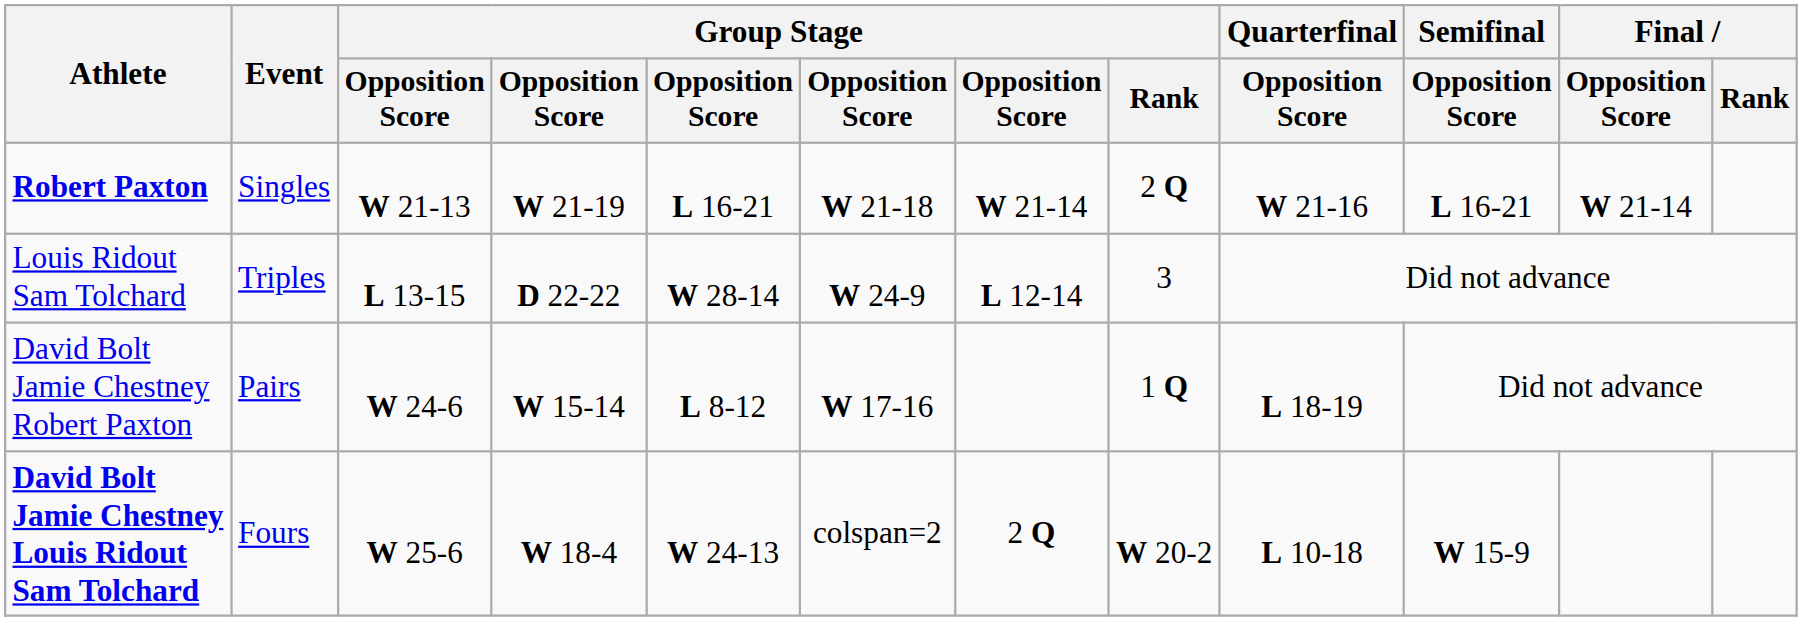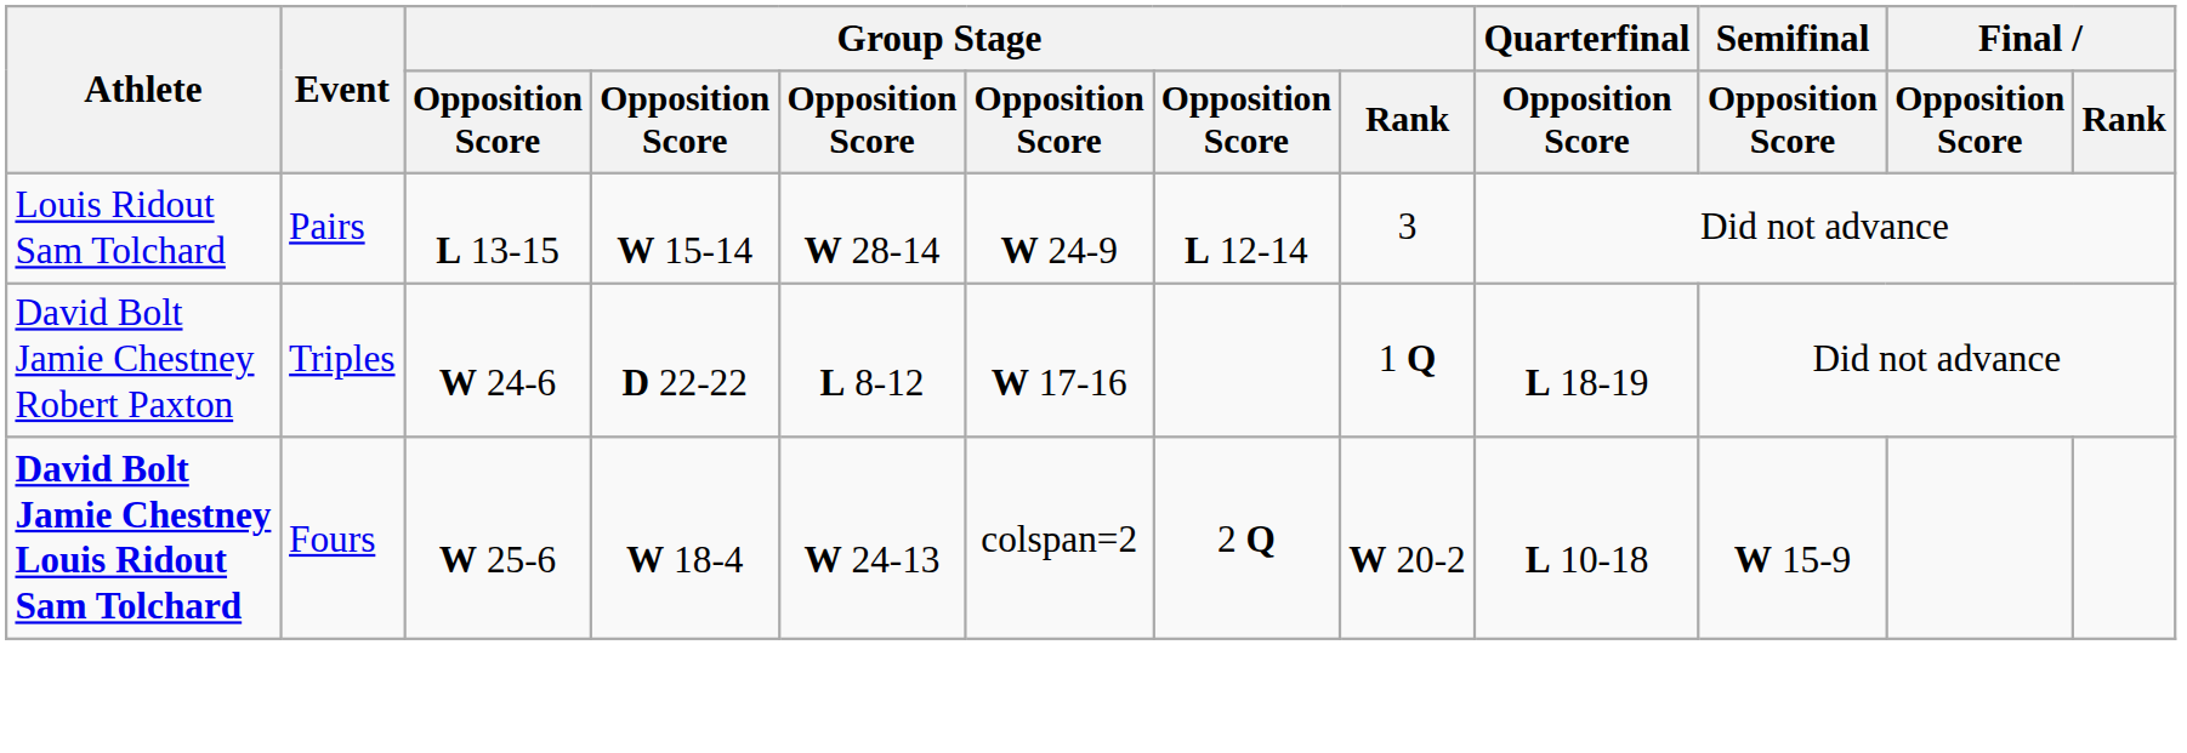- row: Robert Paxton | Singles | W 21-13 | W 21-19 | L 16-21 | W 21-18 | W 21-14 | 2 Q | W 21-16 | L 16-21 | W 21-14
Louis Ridout Sam Tolchard | Event: Triples -> Pairs
Louis Ridout Sam Tolchard | column 4: D 22-22 -> W 15-14
David Bolt Jamie Chestney Robert Paxton | Event: Pairs -> Triples
David Bolt Jamie Chestney Robert Paxton | column 4: W 15-14 -> D 22-22
